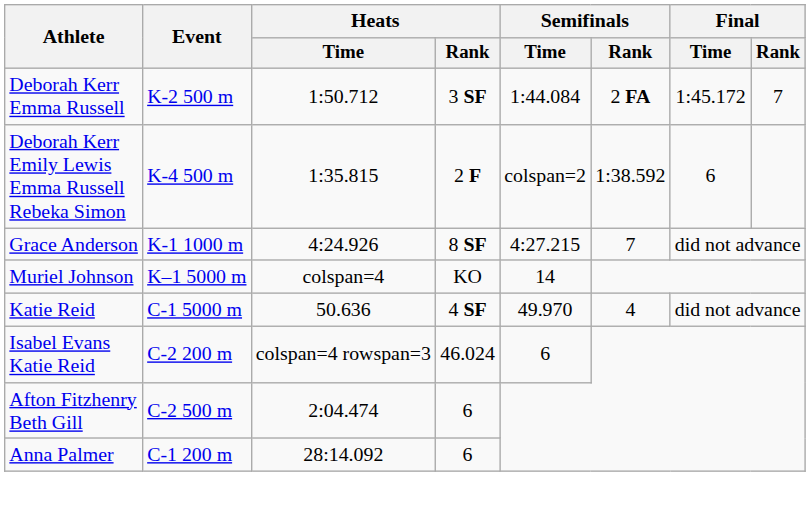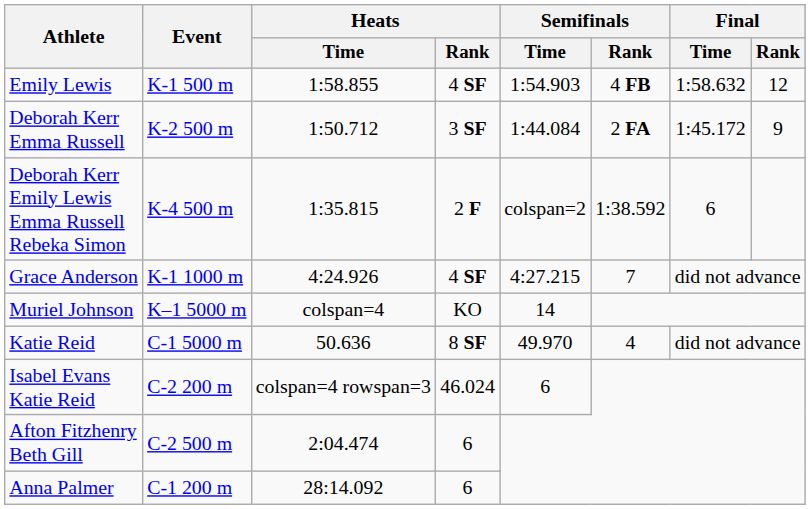+ row: Emily Lewis | K-1 500 m | 1:58.855 | 4 SF | 1:54.903 | 4 FB | 1:58.632 | 12
Deborah Kerr Emma Russell | Final / Rank: 7 -> 9
Grace Anderson | Heats / Rank: 8 SF -> 4 SF
Katie Reid | Heats / Rank: 4 SF -> 8 SF
